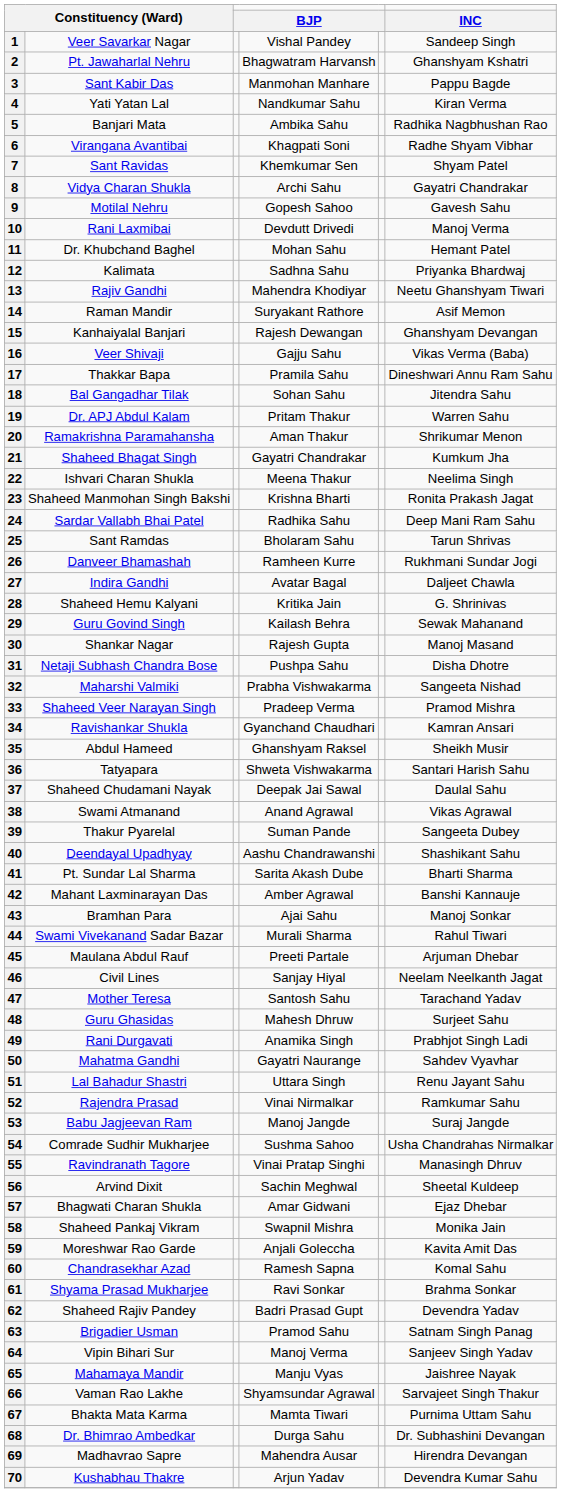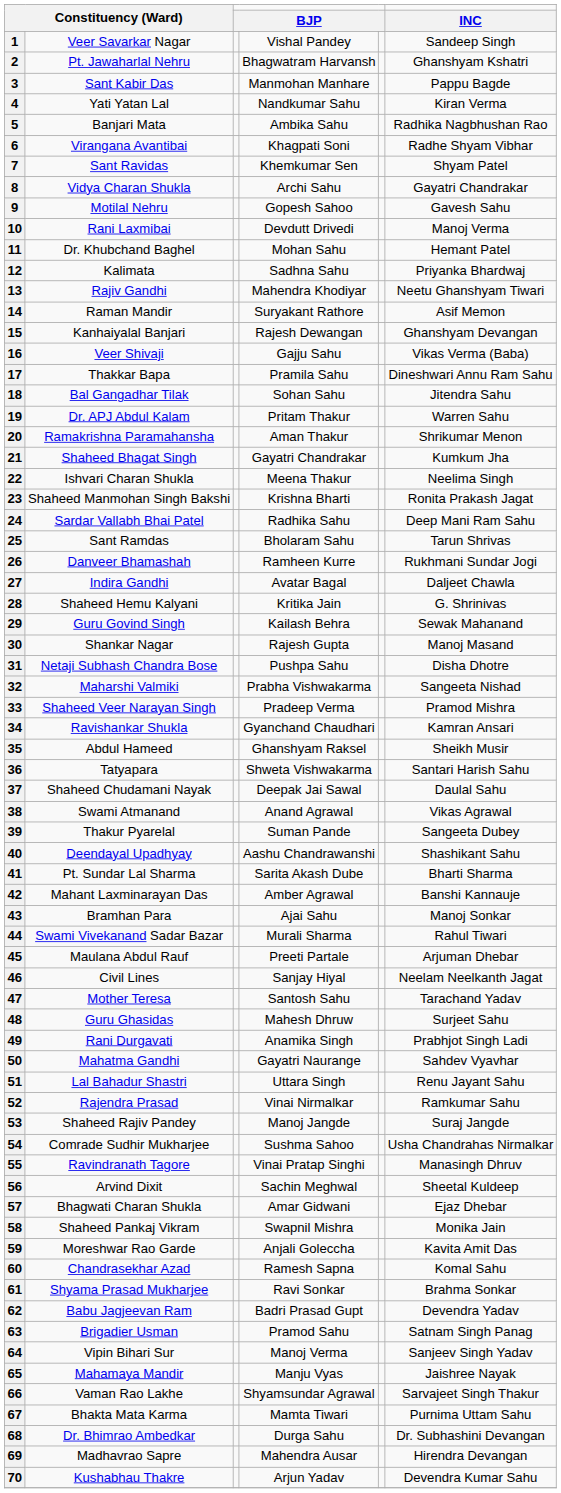53 | column 2: Babu Jagjeevan Ram -> Shaheed Rajiv Pandey
62 | column 2: Shaheed Rajiv Pandey -> Babu Jagjeevan Ram
